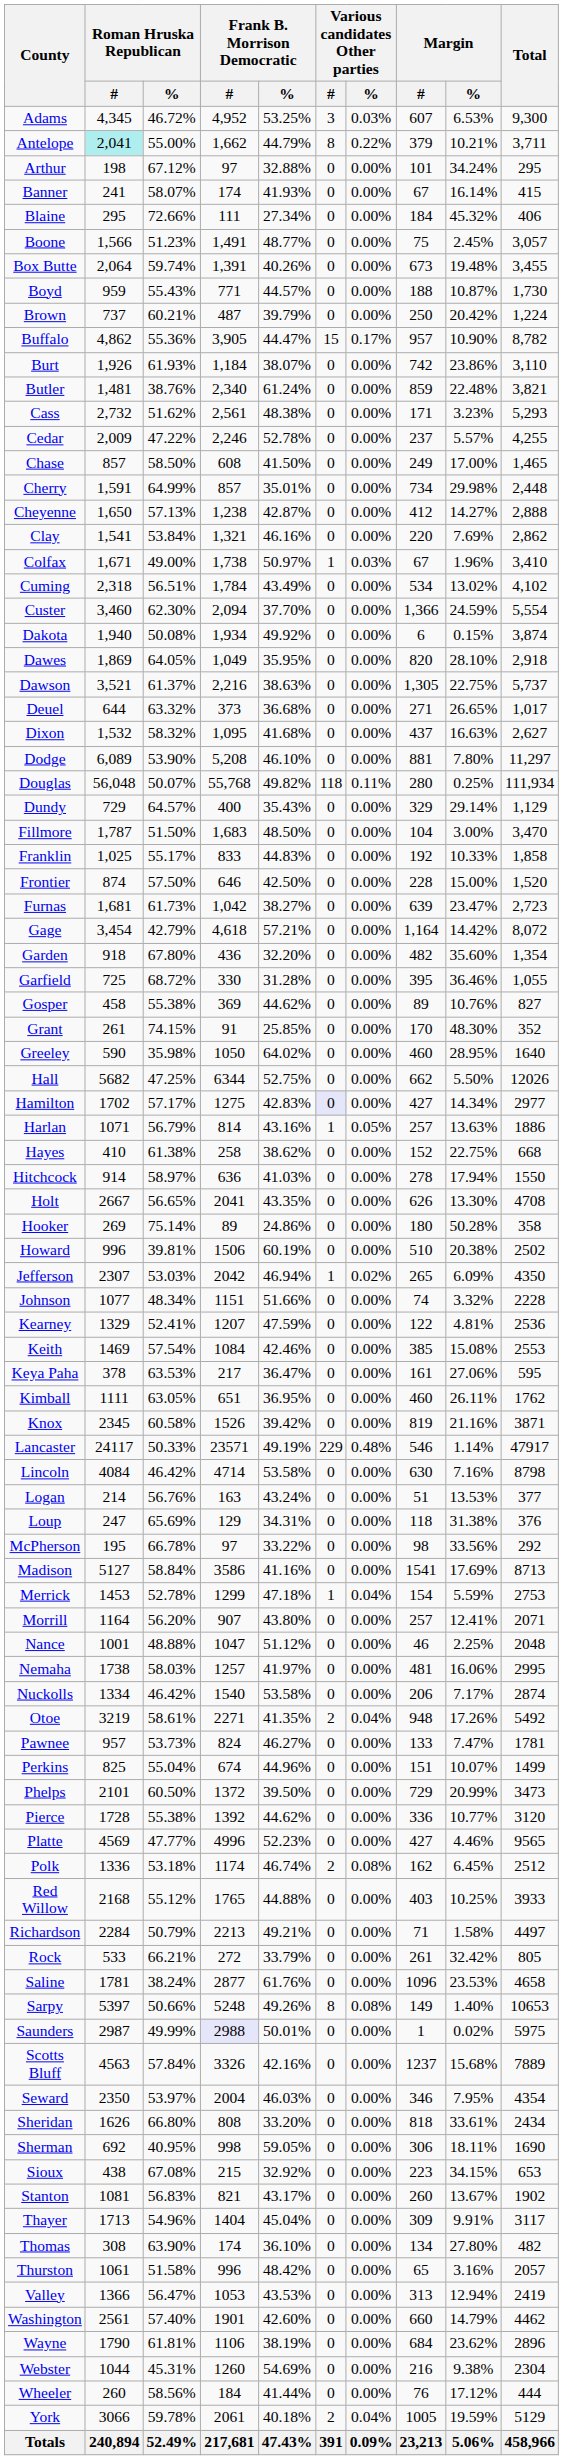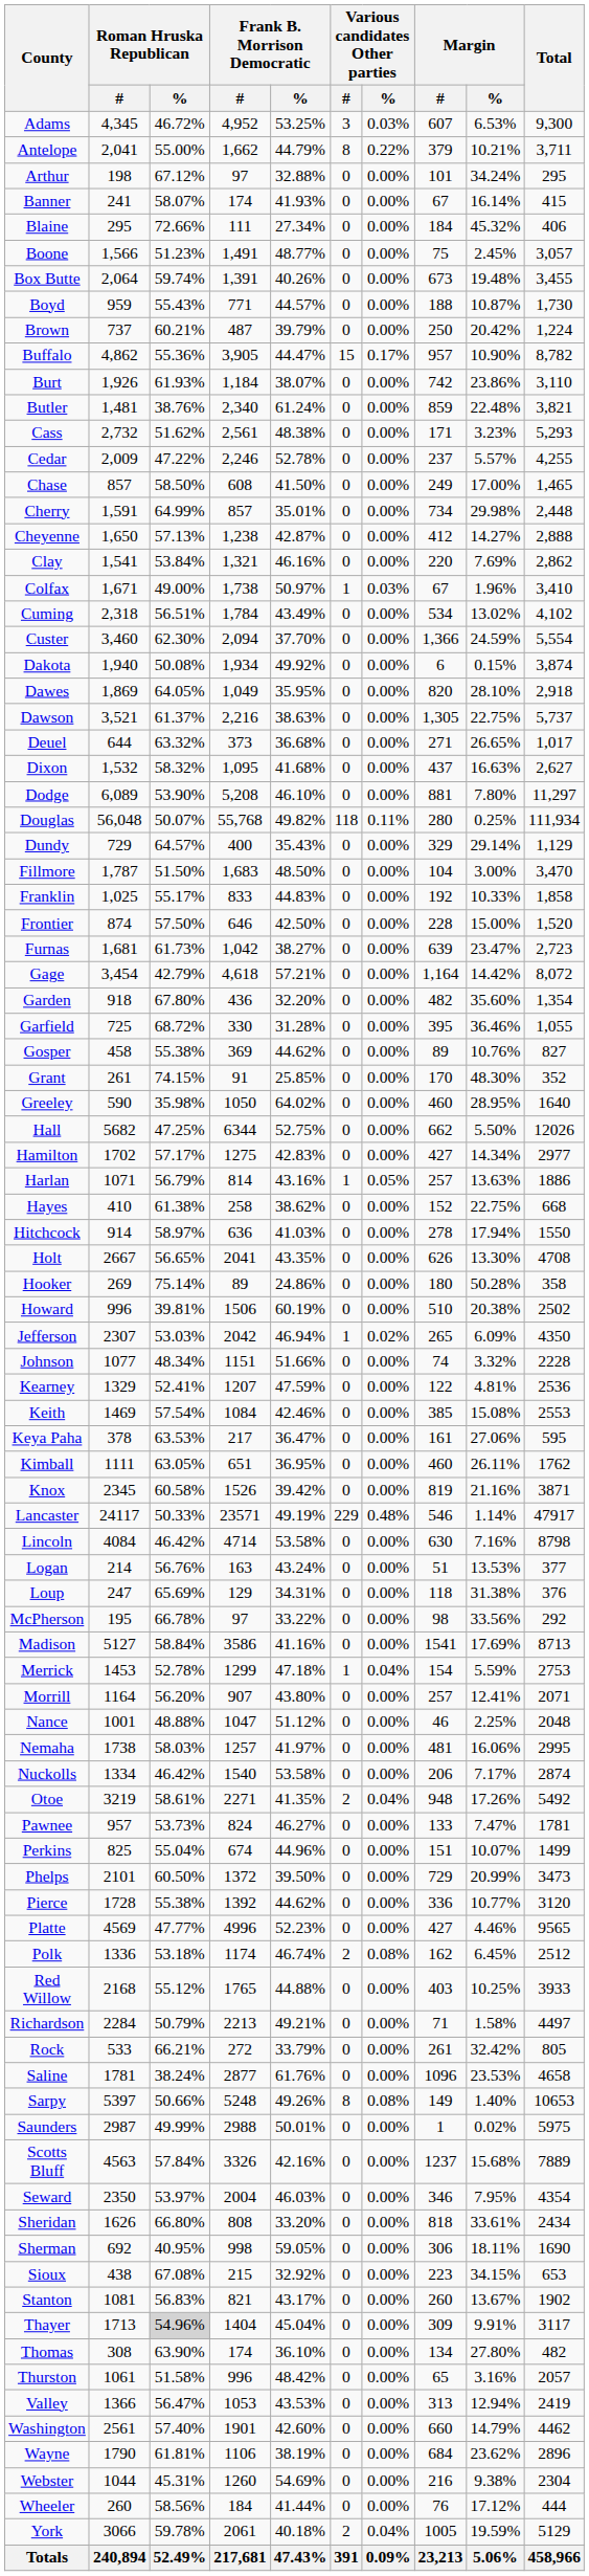Antelope | Roman Hruska Republican / #: paleturquoise background -> no background
Hamilton | Various candidates Other parties / #: lavender background -> no background
Saunders | Frank B. Morrison Democratic / #: lavender background -> no background
Thayer | Roman Hruska Republican / %: no background -> lightgrey background
